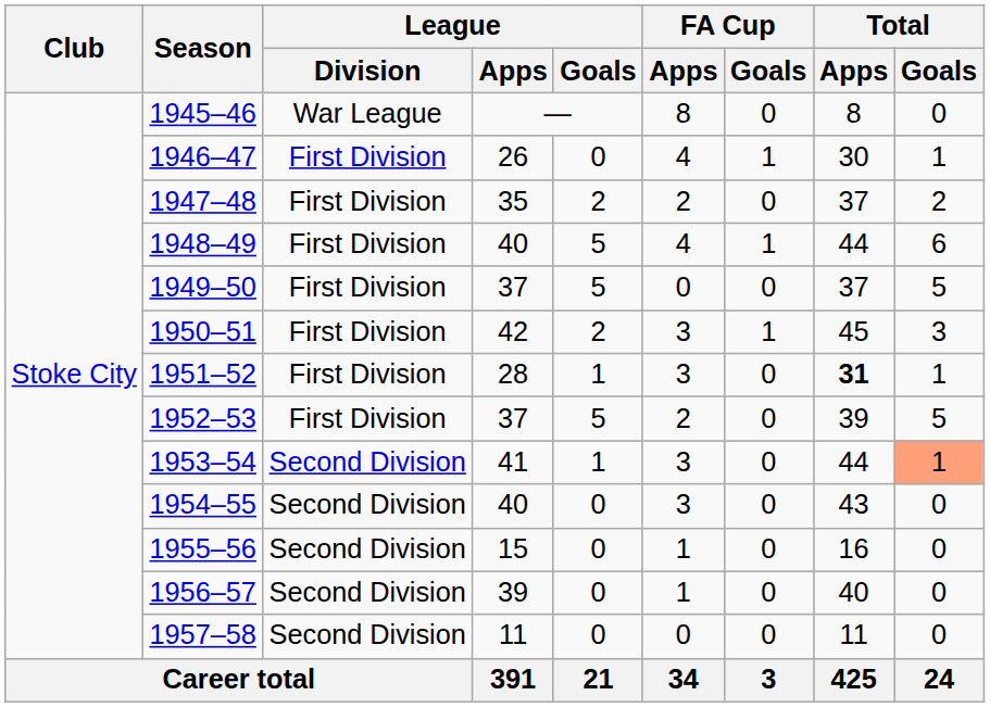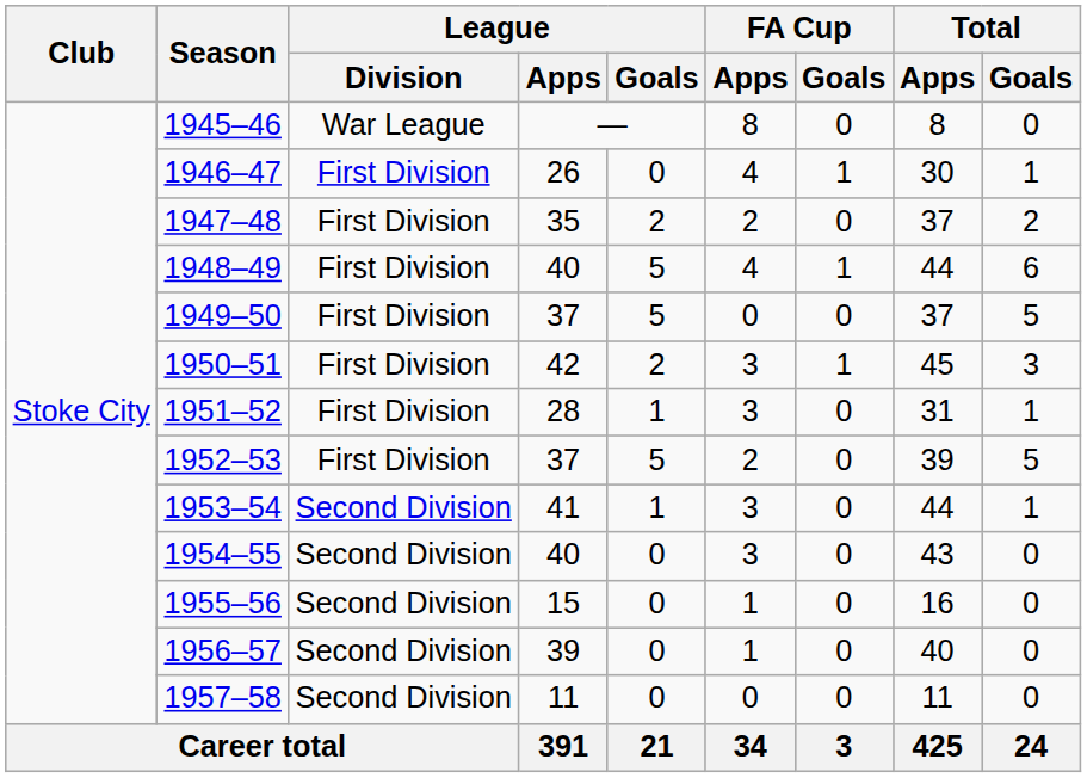1951–52 | Total / Apps: bold -> normal
1953–54 | Total / Goals: lightsalmon background -> no background
